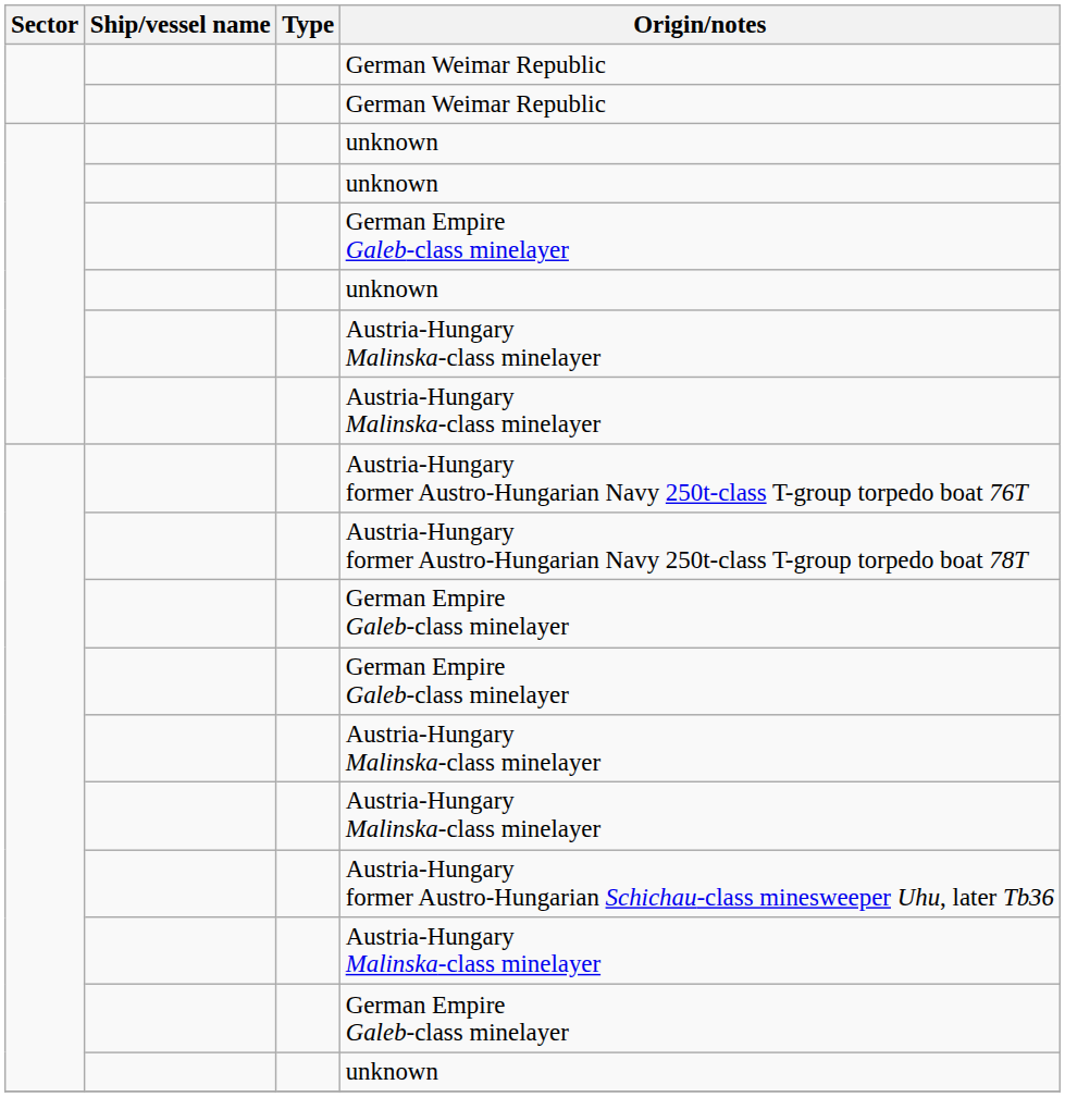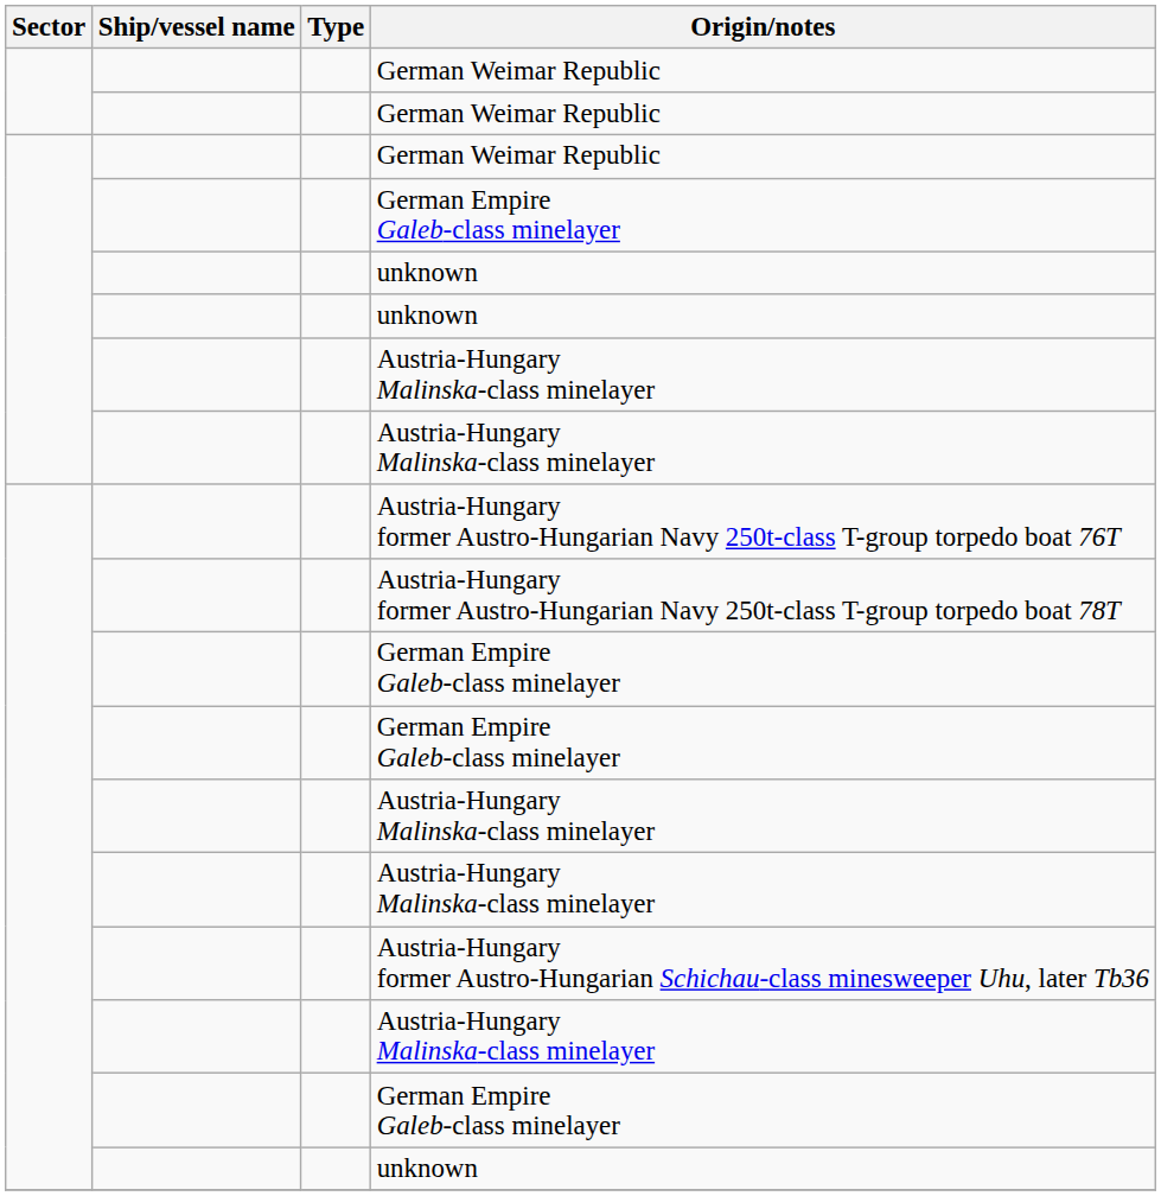row 4 | Origin/notes: unknown -> German Weimar Republic
row 5 | Origin/notes: unknown -> German Empire Galeb-class minelayer
row 6 | Origin/notes: German Empire Galeb-class minelayer -> unknown
